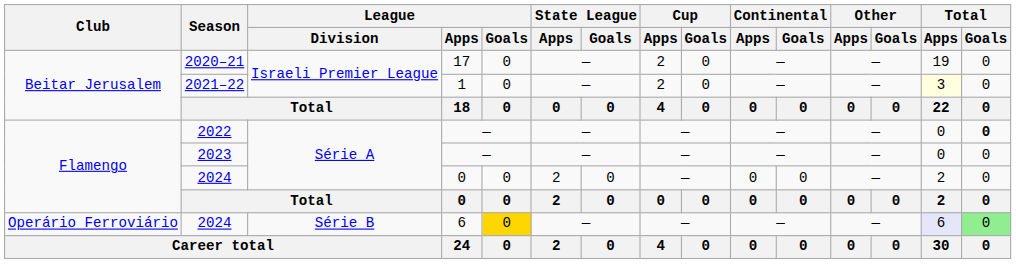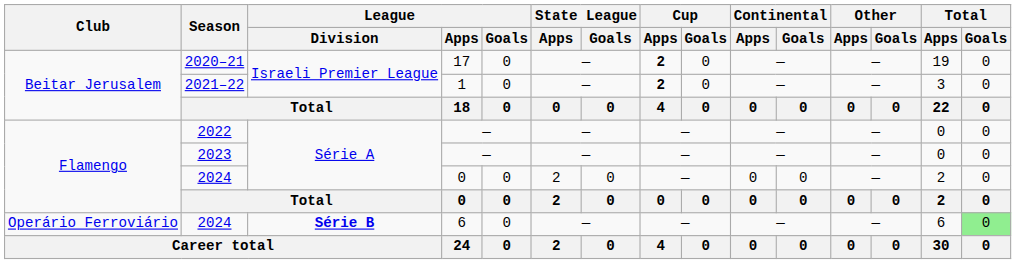2020–21 | Cup / Apps: normal -> bold
2021–22 | Cup / Apps: normal -> bold
2021–22 | Total / Apps: lightyellow background -> no background
2022 | Total / Goals: bold -> normal
2024 / 6 | League / Division: normal -> bold
2024 / 6 | League / Goals: gold background -> no background
2024 / 6 | Total / Apps: lavender background -> no background
